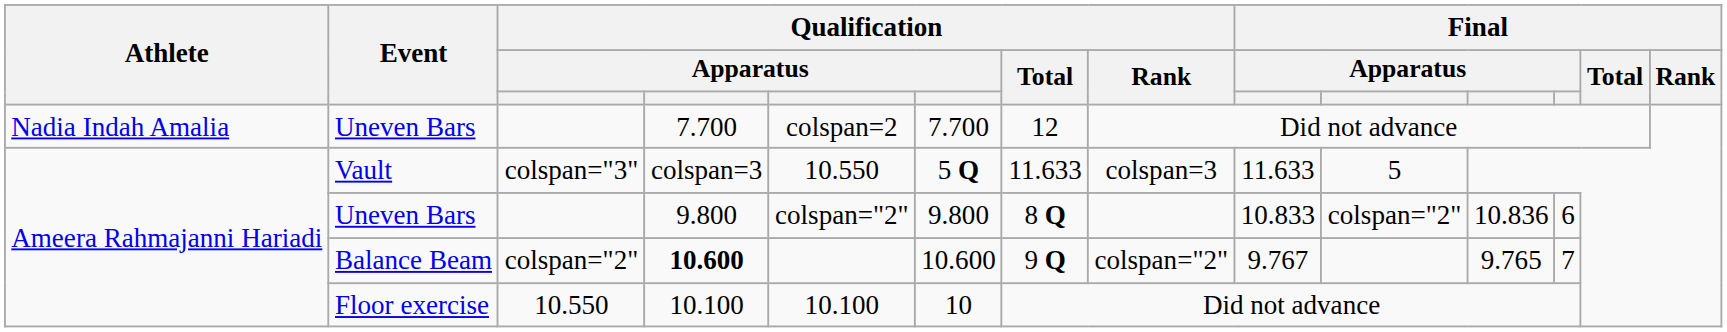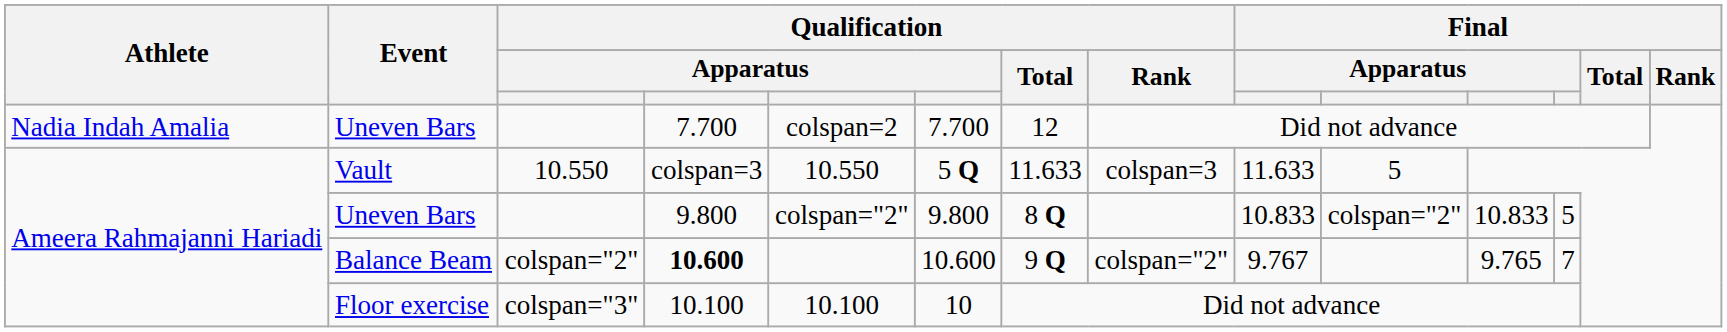row 5 | column 3: colspan="3" -> 10.550
row 6 | column 11: 10.836 -> 10.833
row 6 | column 12: 6 -> 5
row 8 | column 3: 10.550 -> colspan="3"
